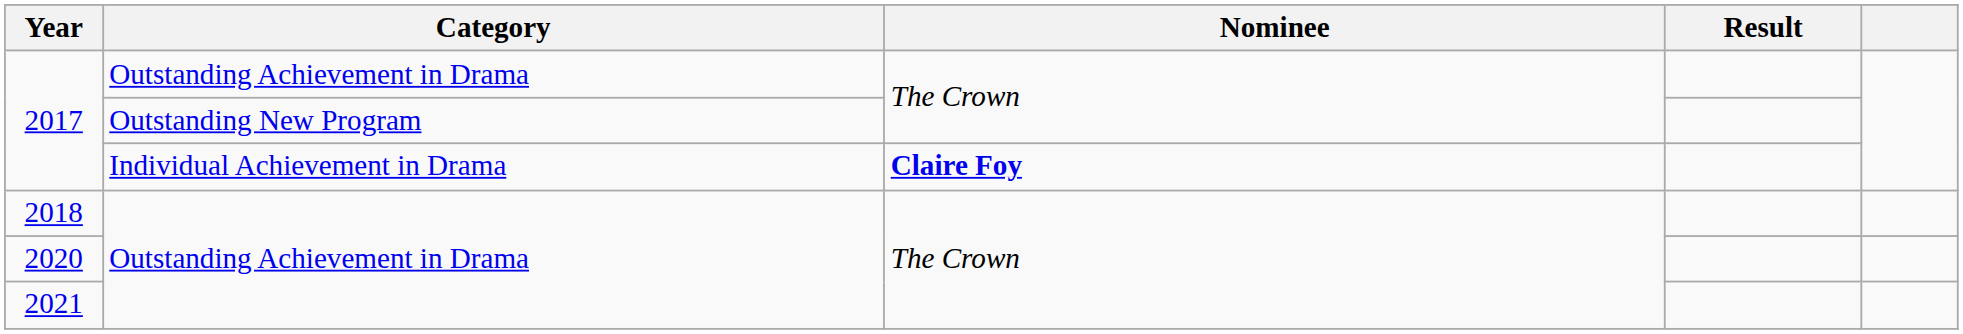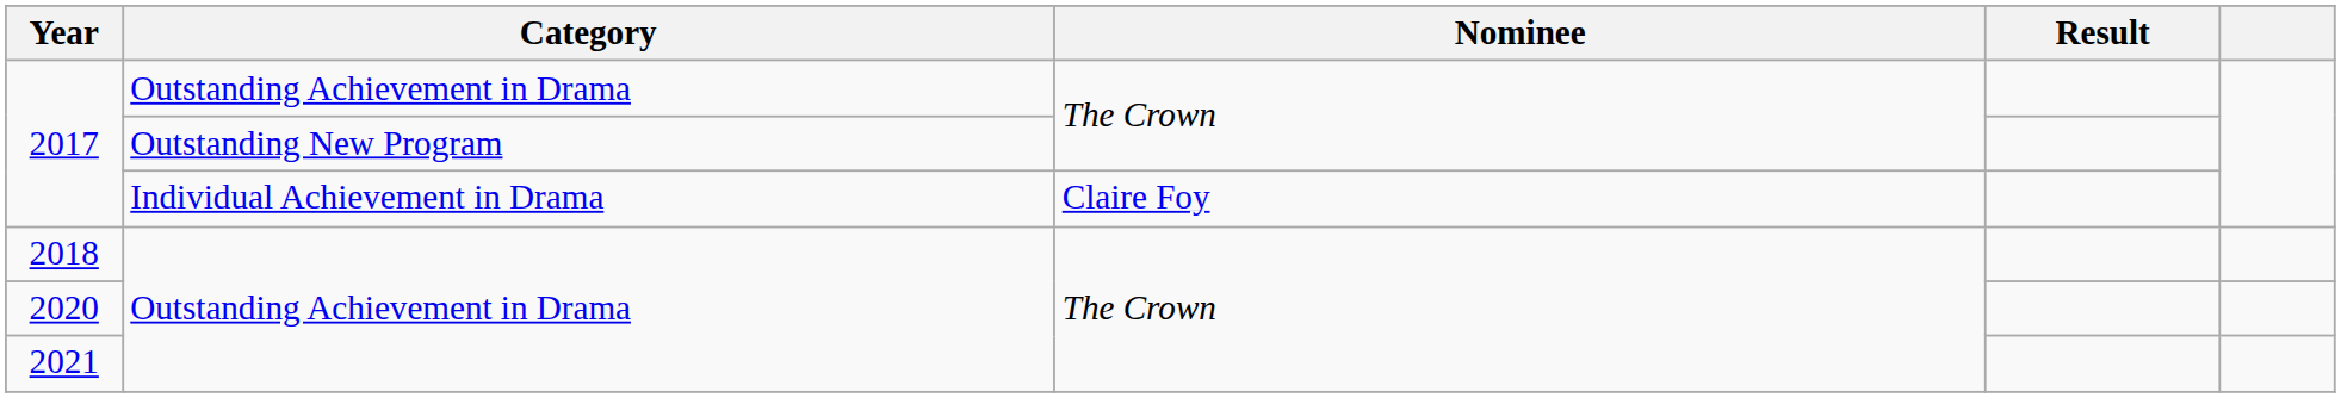2017 / Individual Achievement in Drama | Nominee: bold -> normal
